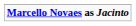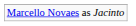row 1 | column 1: bold -> normal
